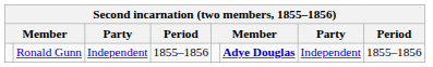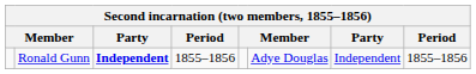Ronald Gunn | column 3: normal -> bold
Ronald Gunn | column 6: bold -> normal
